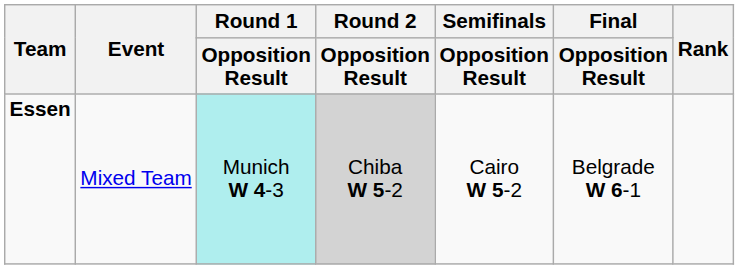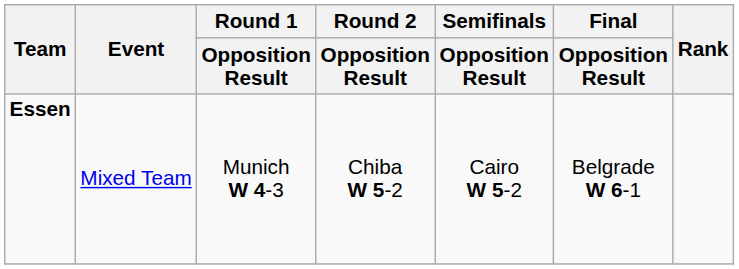Essen | Round 1 / Opposition Result: paleturquoise background -> no background
Essen | Round 2 / Opposition Result: lightgrey background -> no background
